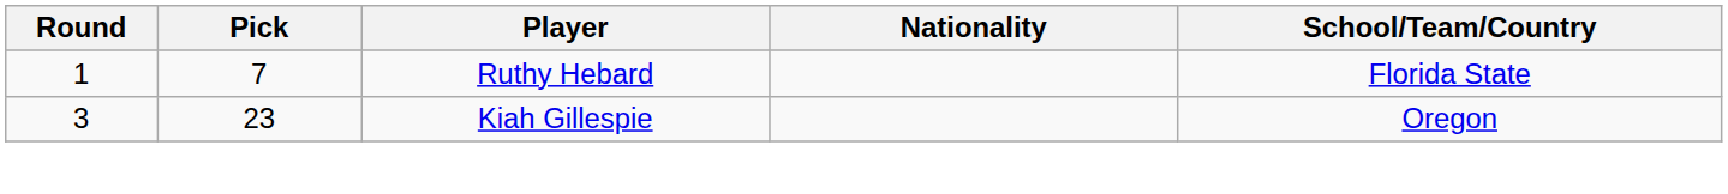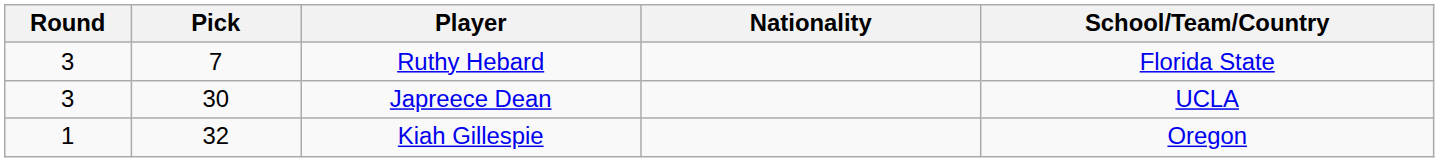Ruthy Hebard | Round: 1 -> 3
+ row: 3 | 30 | Japreece Dean | UCLA
Kiah Gillespie | Round: 3 -> 1
Kiah Gillespie | Pick: 23 -> 32
